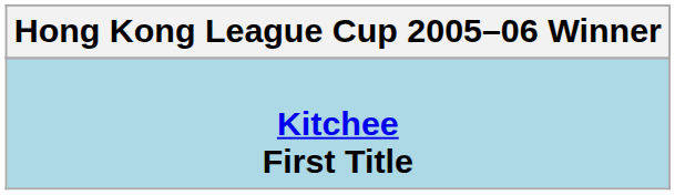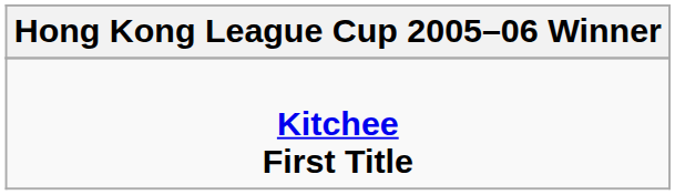row 2 | column 1: lightblue background -> no background
